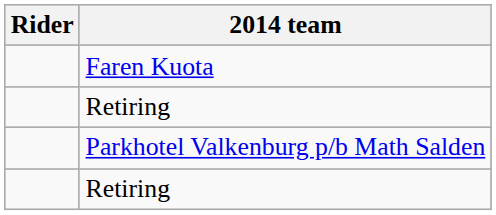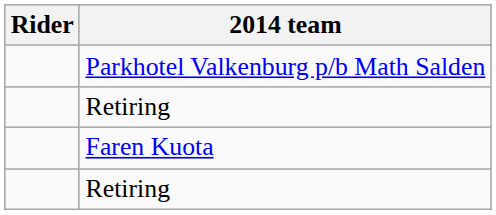row 2 | 2014 team: Faren Kuota -> Parkhotel Valkenburg p/b Math Salden
row 4 | 2014 team: Parkhotel Valkenburg p/b Math Salden -> Faren Kuota
